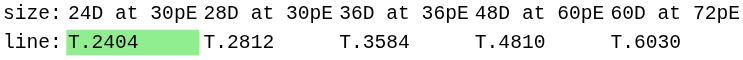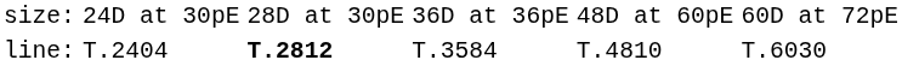line: | column 2: lightgreen background -> no background
line: | column 3: normal -> bold
